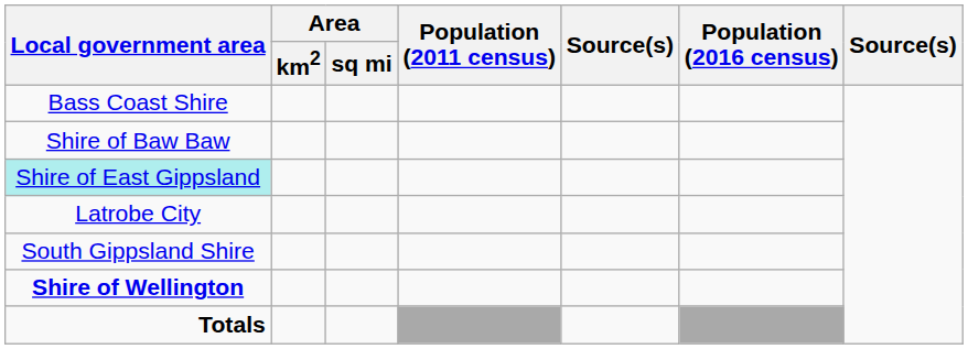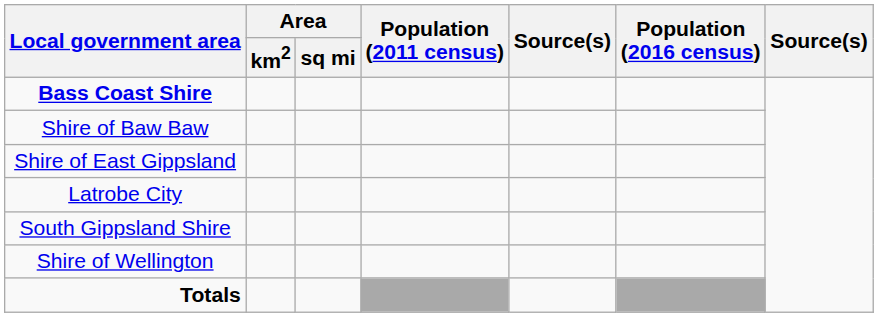Bass Coast Shire | Local government area: normal -> bold
Shire of East Gippsland | Local government area: paleturquoise background -> no background
Shire of Wellington | Local government area: bold -> normal
